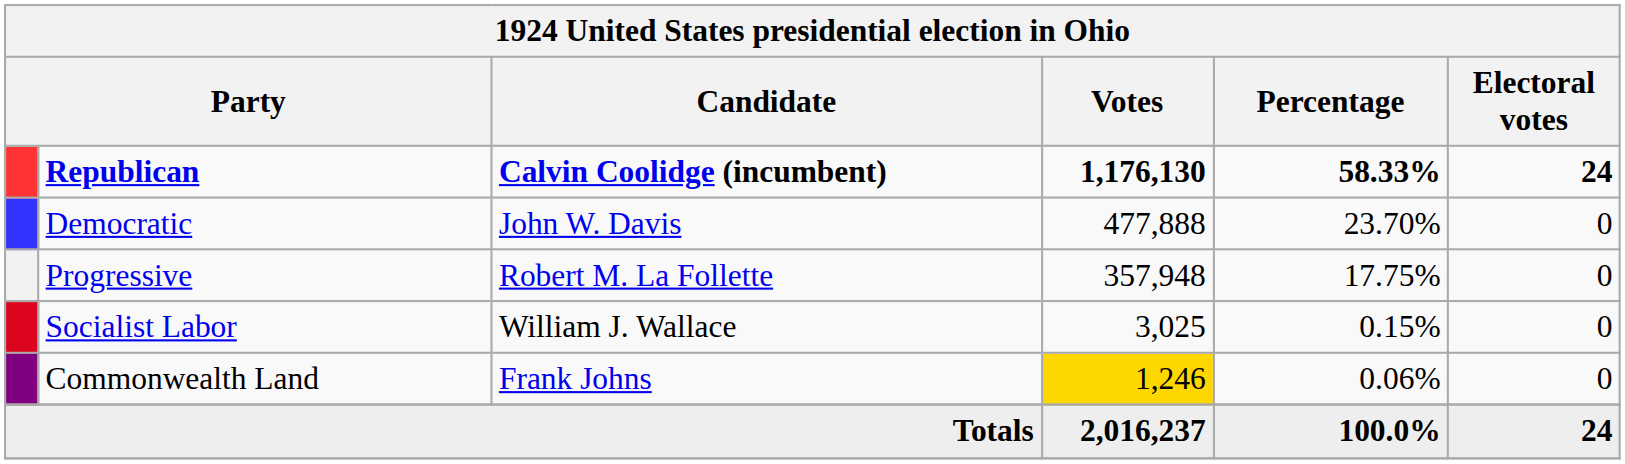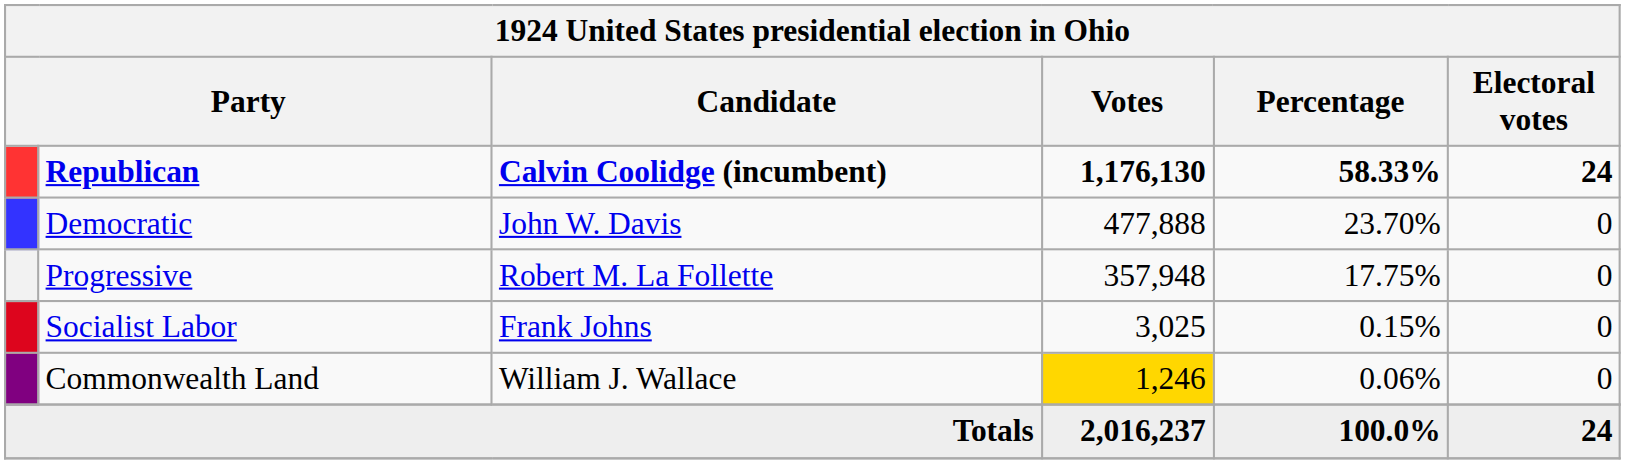Socialist Labor | Candidate: William J. Wallace -> Frank Johns
Commonwealth Land | Candidate: Frank Johns -> William J. Wallace
